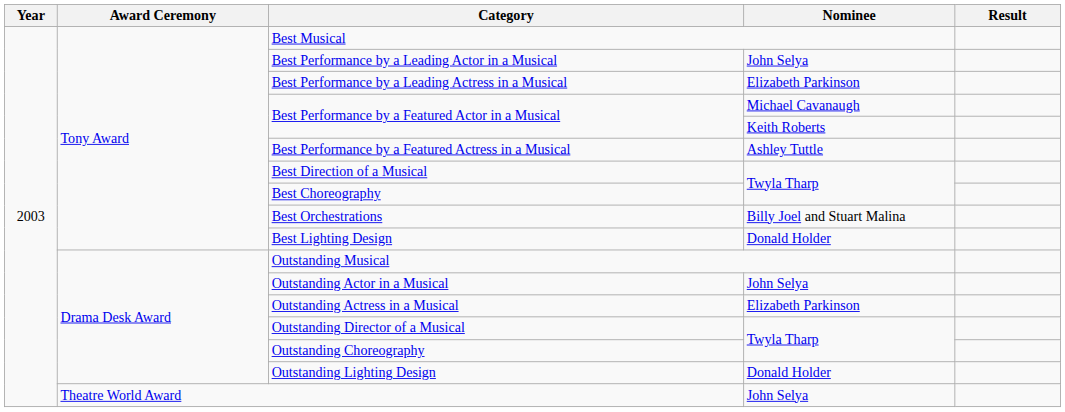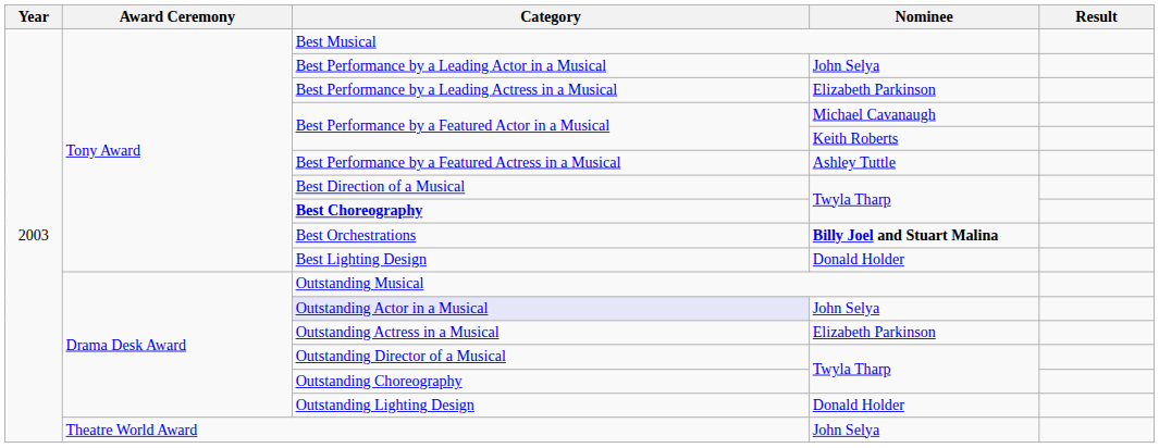Best Choreography | Category: normal -> bold
Best Orchestrations | Nominee: normal -> bold
Outstanding Actor in a Musical | Category: no background -> lavender background
